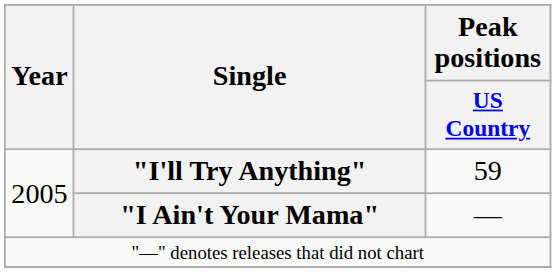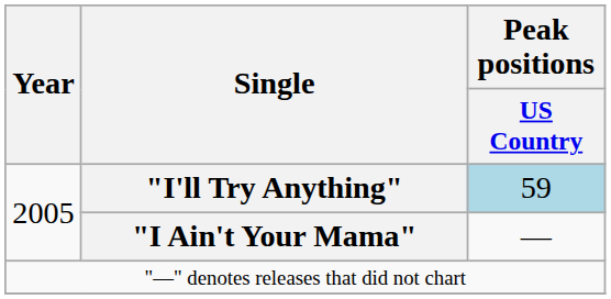"I'll Try Anything" | Peak positions / US Country: no background -> lightblue background
